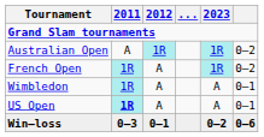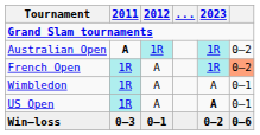Australian Open | 2011: normal -> bold
French Open | column 6: no background -> lightsalmon background
US Open | 2011: bold -> normal
US Open | 2023: normal -> bold
